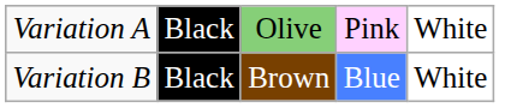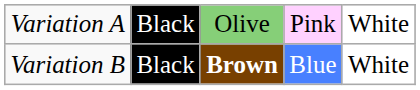Variation B | column 3: normal -> bold
